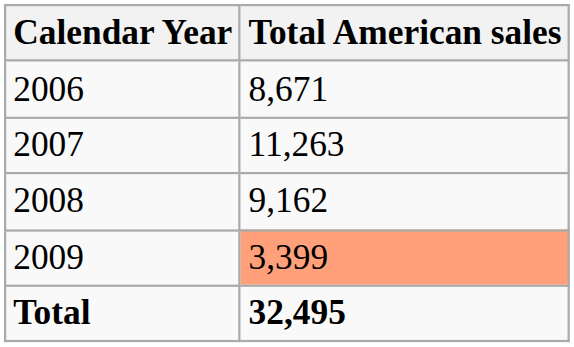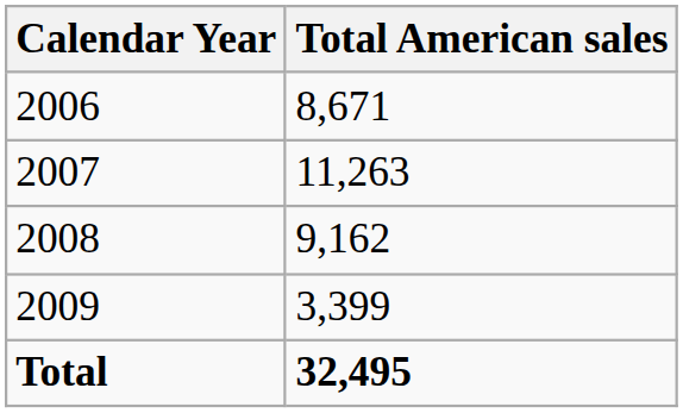2009 | Total American sales: lightsalmon background -> no background
